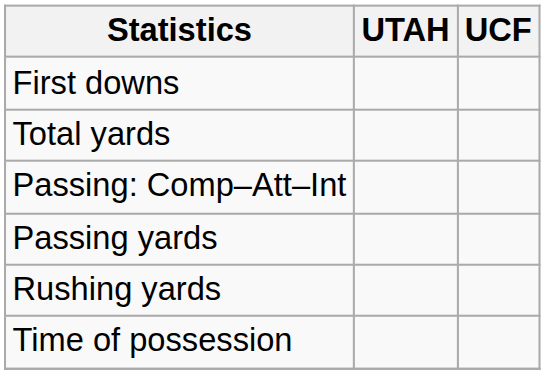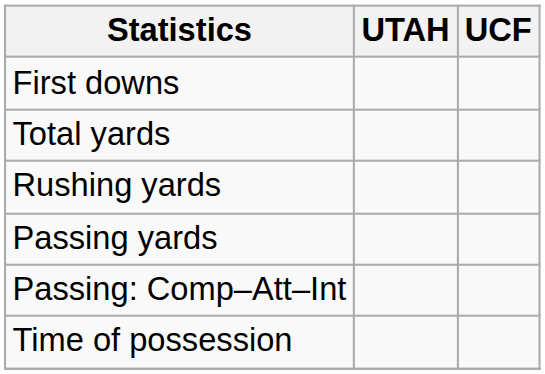rows swapped: Rushing yards <-> Passing: Comp–Att–Int
